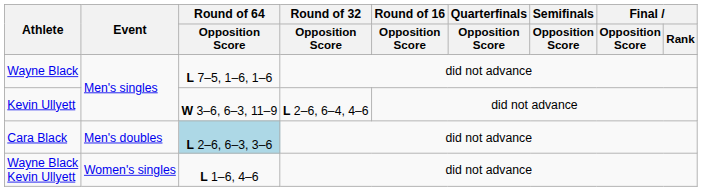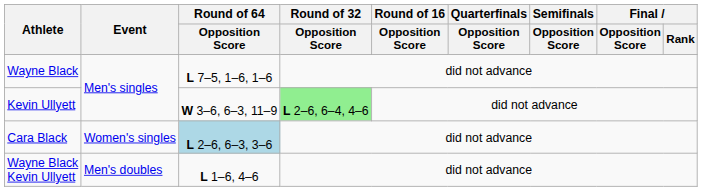Kevin Ullyett | Round of 32 / Opposition Score: no background -> lightgreen background
Cara Black | Event: Men's doubles -> Women's singles
Wayne Black Kevin Ullyett | Event: Women's singles -> Men's doubles
